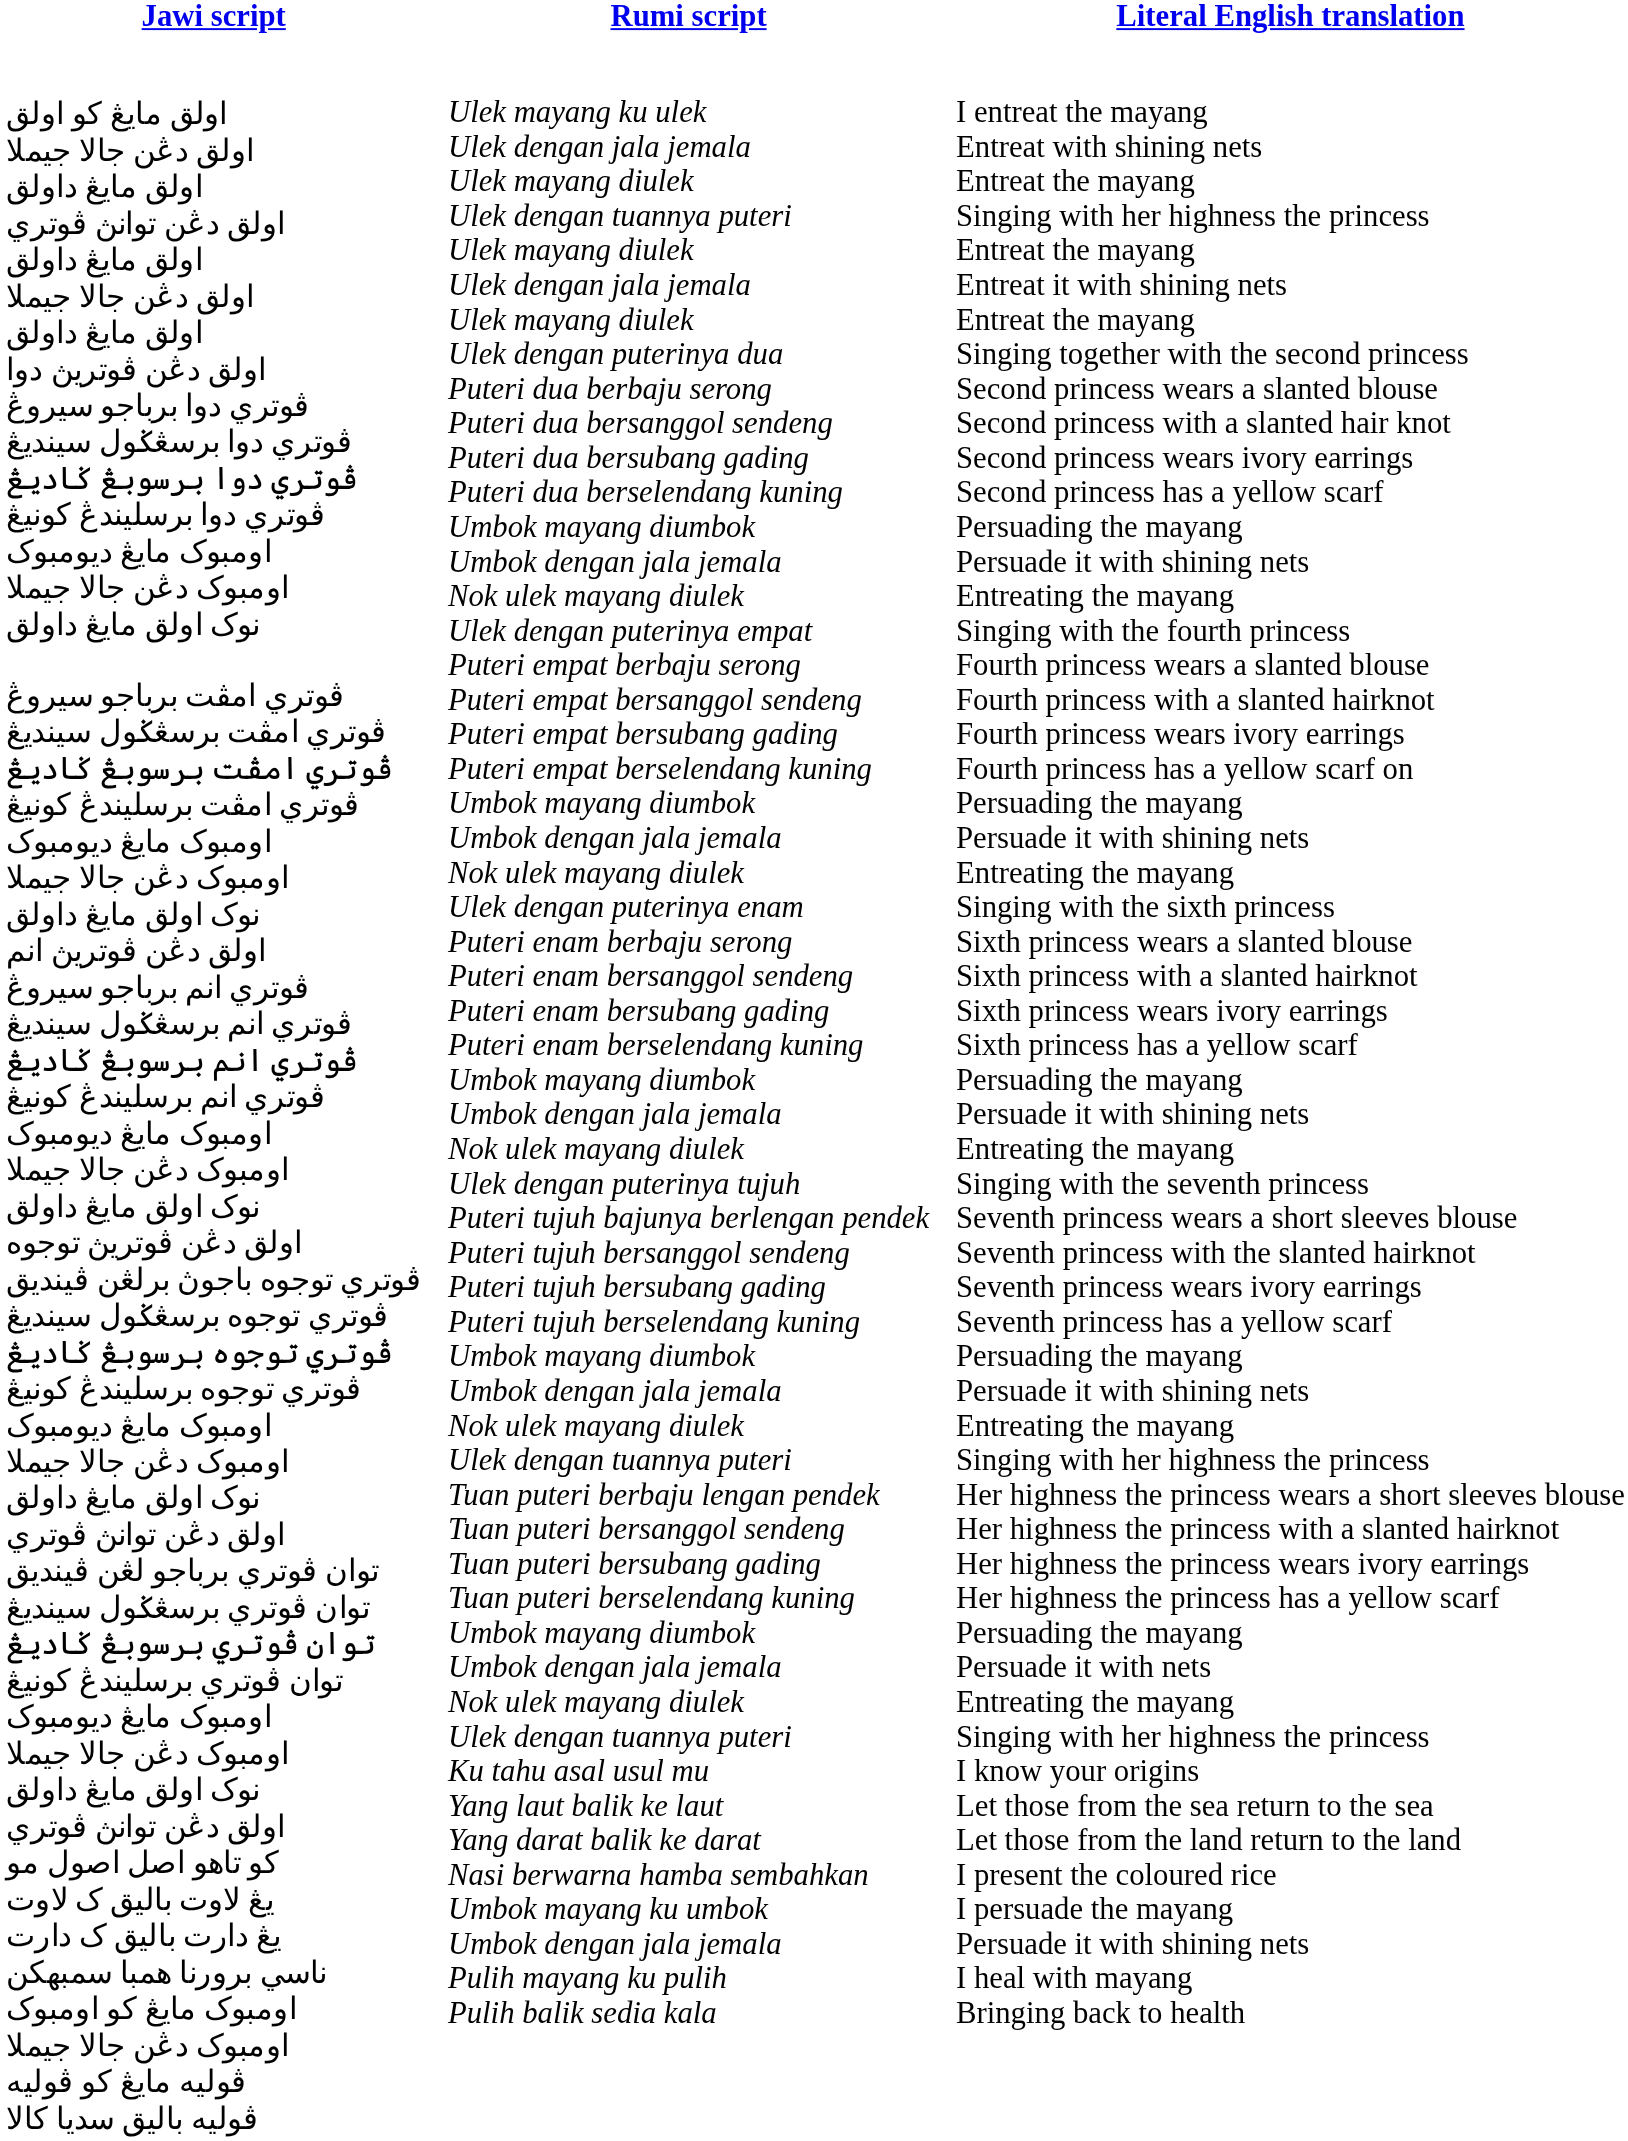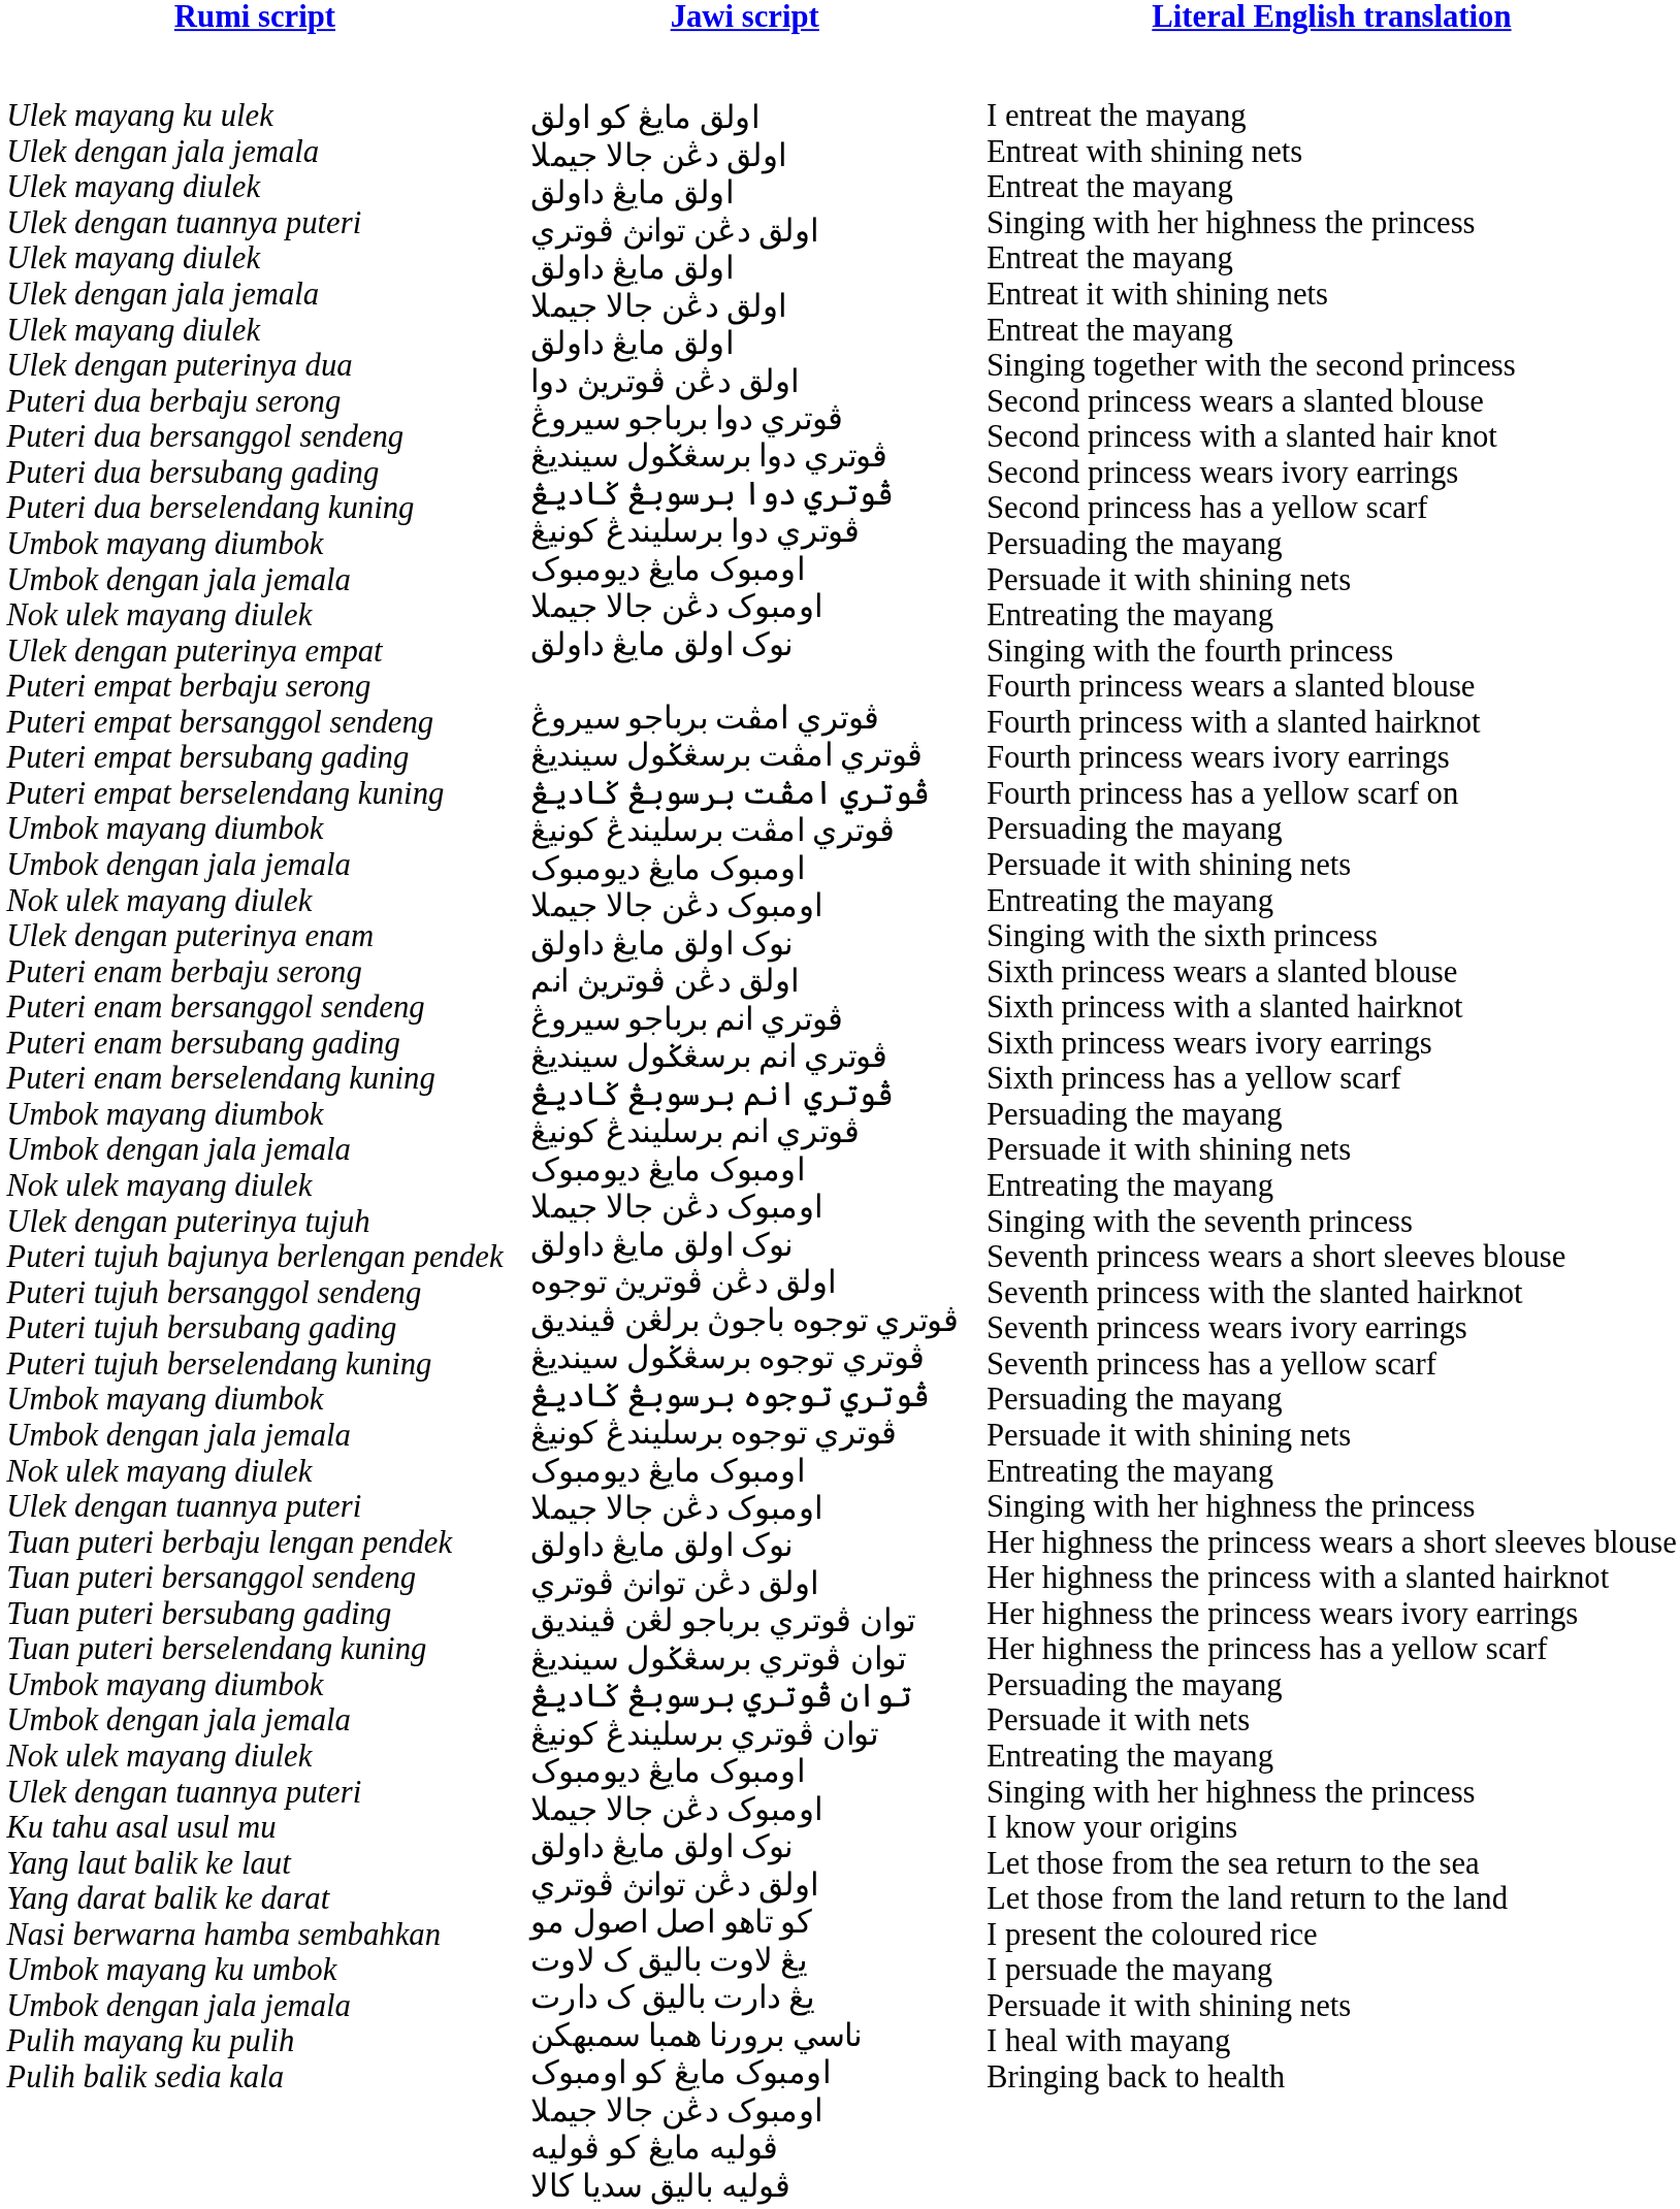columns swapped: Jawi script <-> Rumi script
